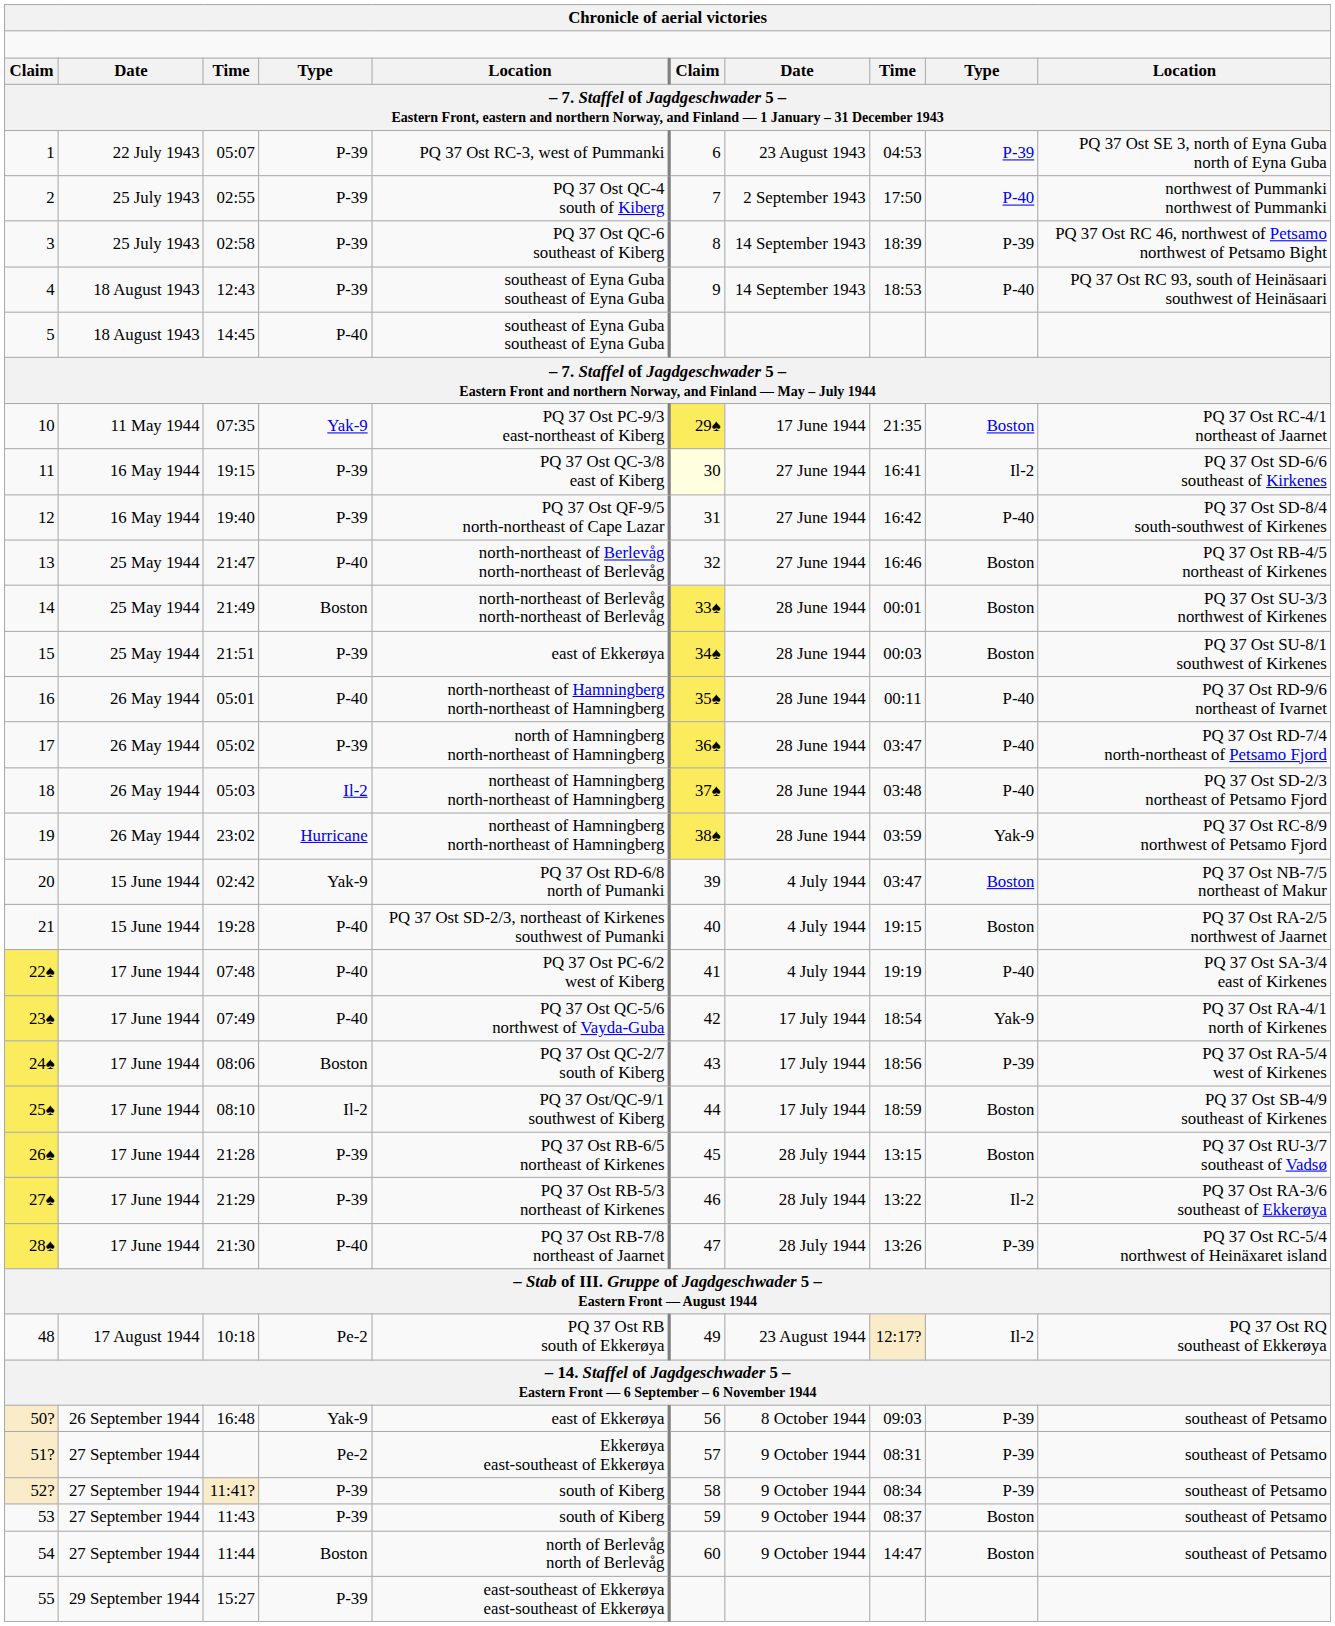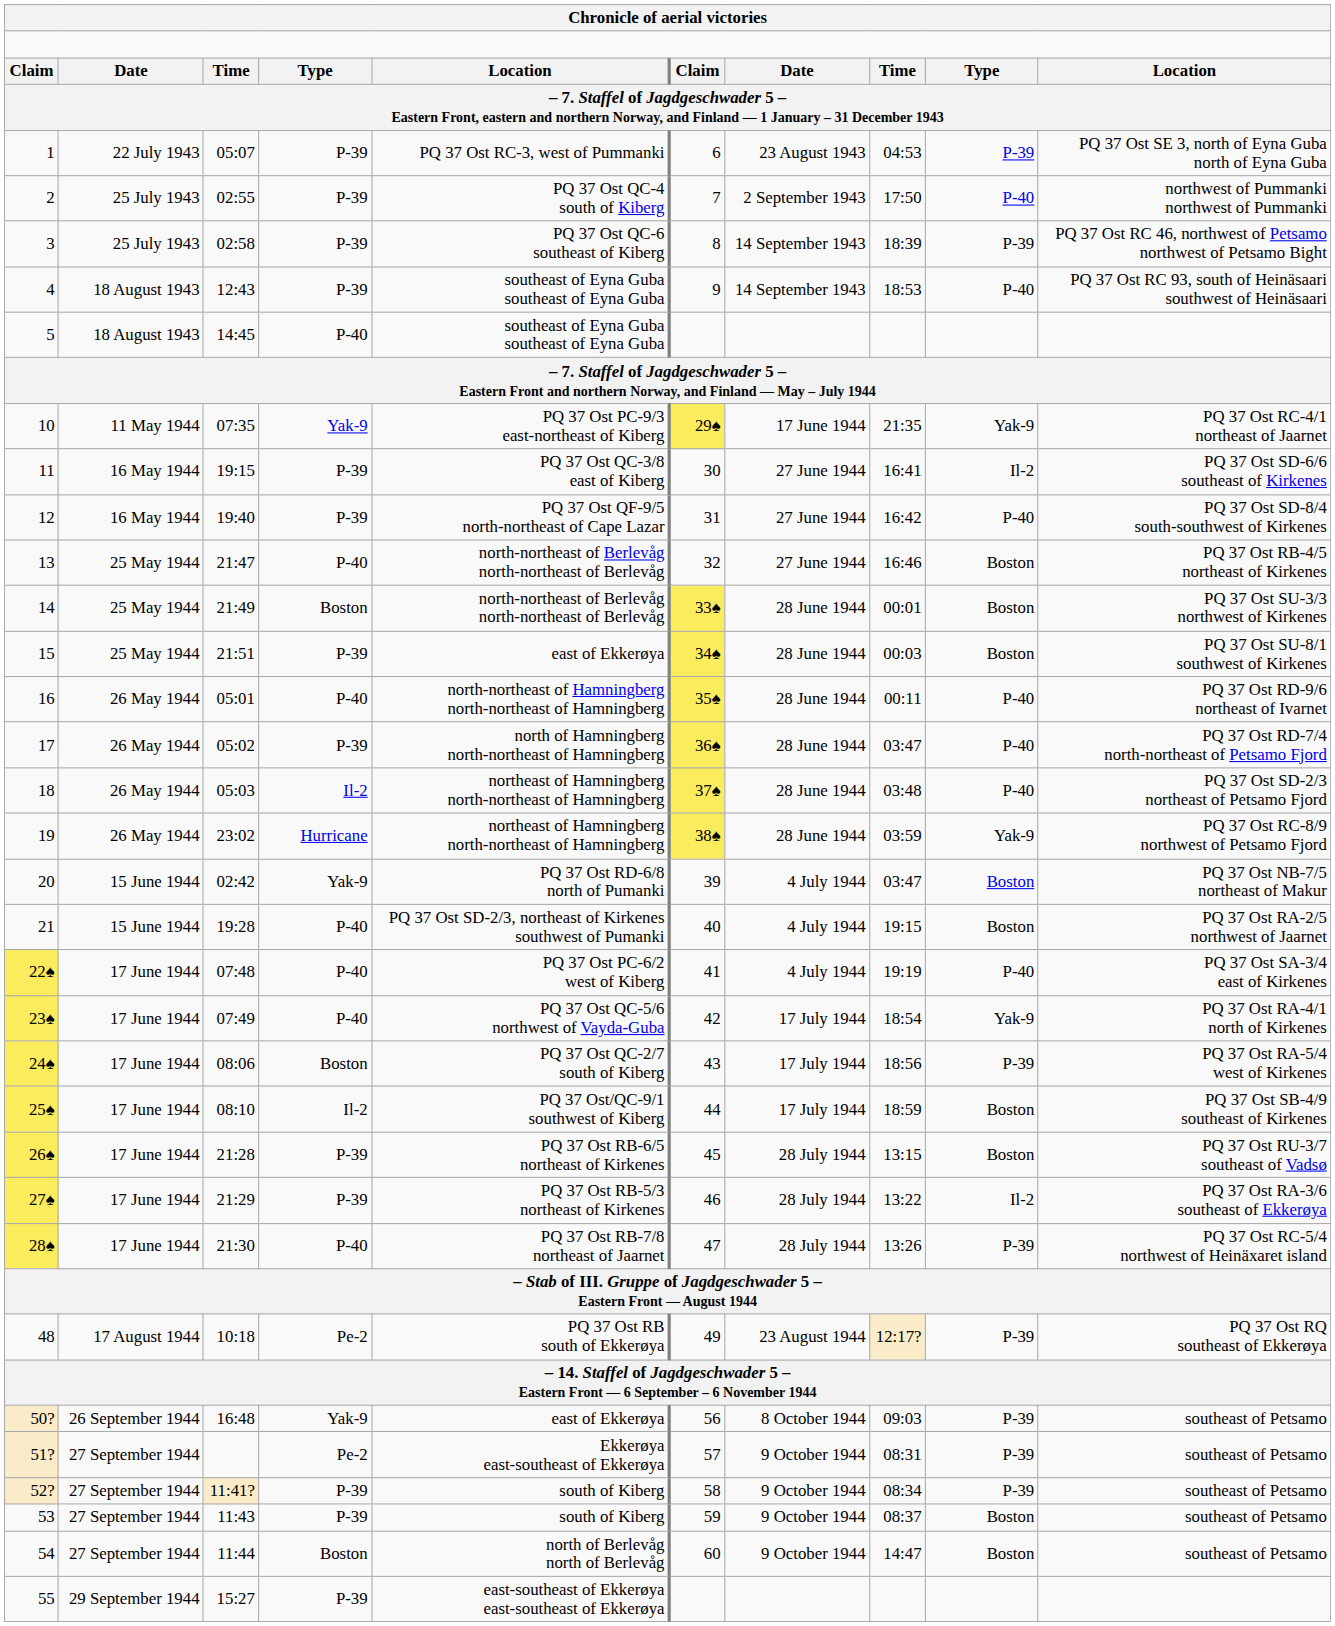10 | column 9: Boston -> Yak-9
11 | column 6: lightyellow background -> no background
48 | column 9: Il-2 -> P-39
